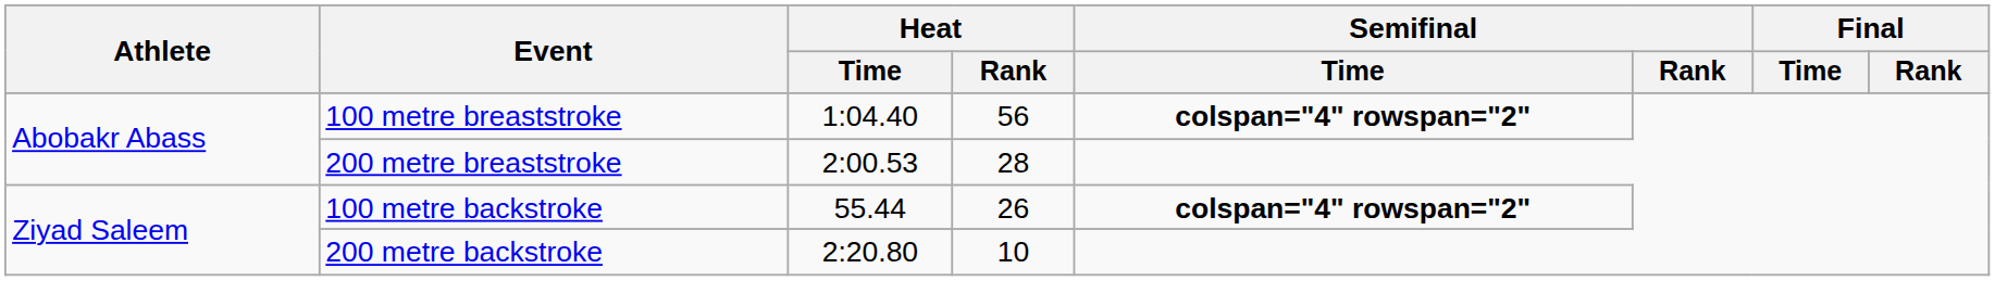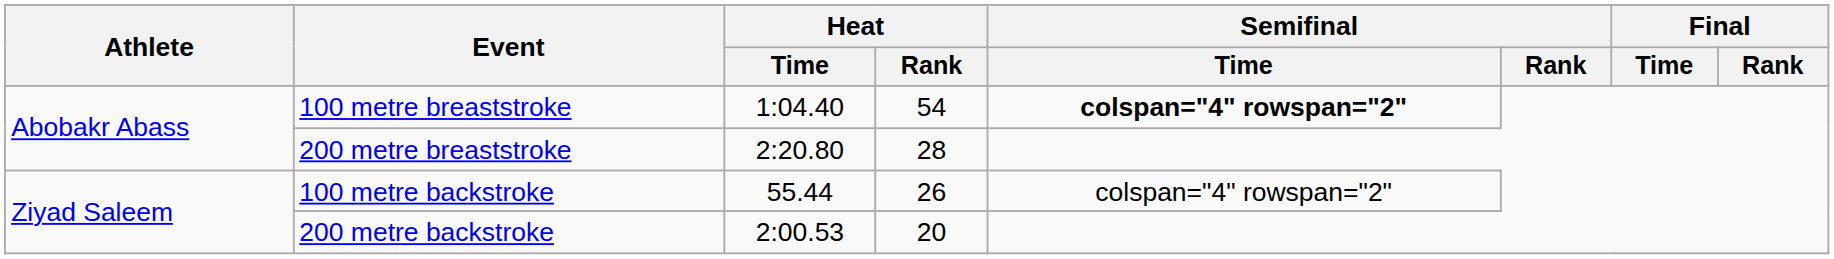100 metre breaststroke | Heat / Rank: 56 -> 54
200 metre breaststroke | Heat / Time: 2:00.53 -> 2:20.80
100 metre backstroke | Semifinal / Time: bold -> normal
200 metre backstroke | Heat / Time: 2:20.80 -> 2:00.53
200 metre backstroke | Heat / Rank: 10 -> 20
